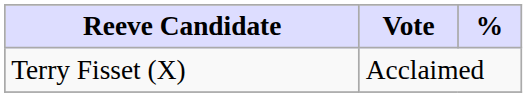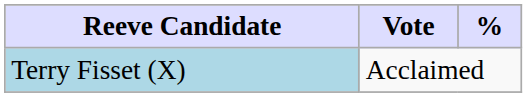Terry Fisset (X) | Reeve Candidate: no background -> lightblue background
